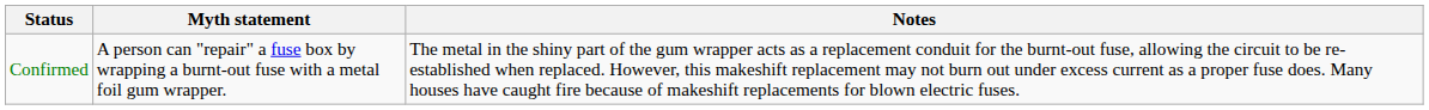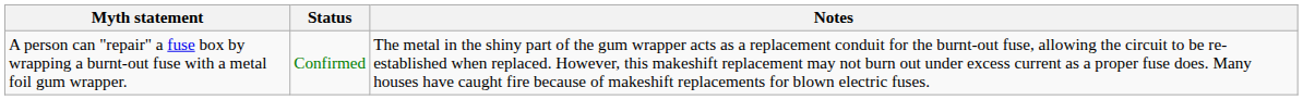columns swapped: Myth statement <-> Status
